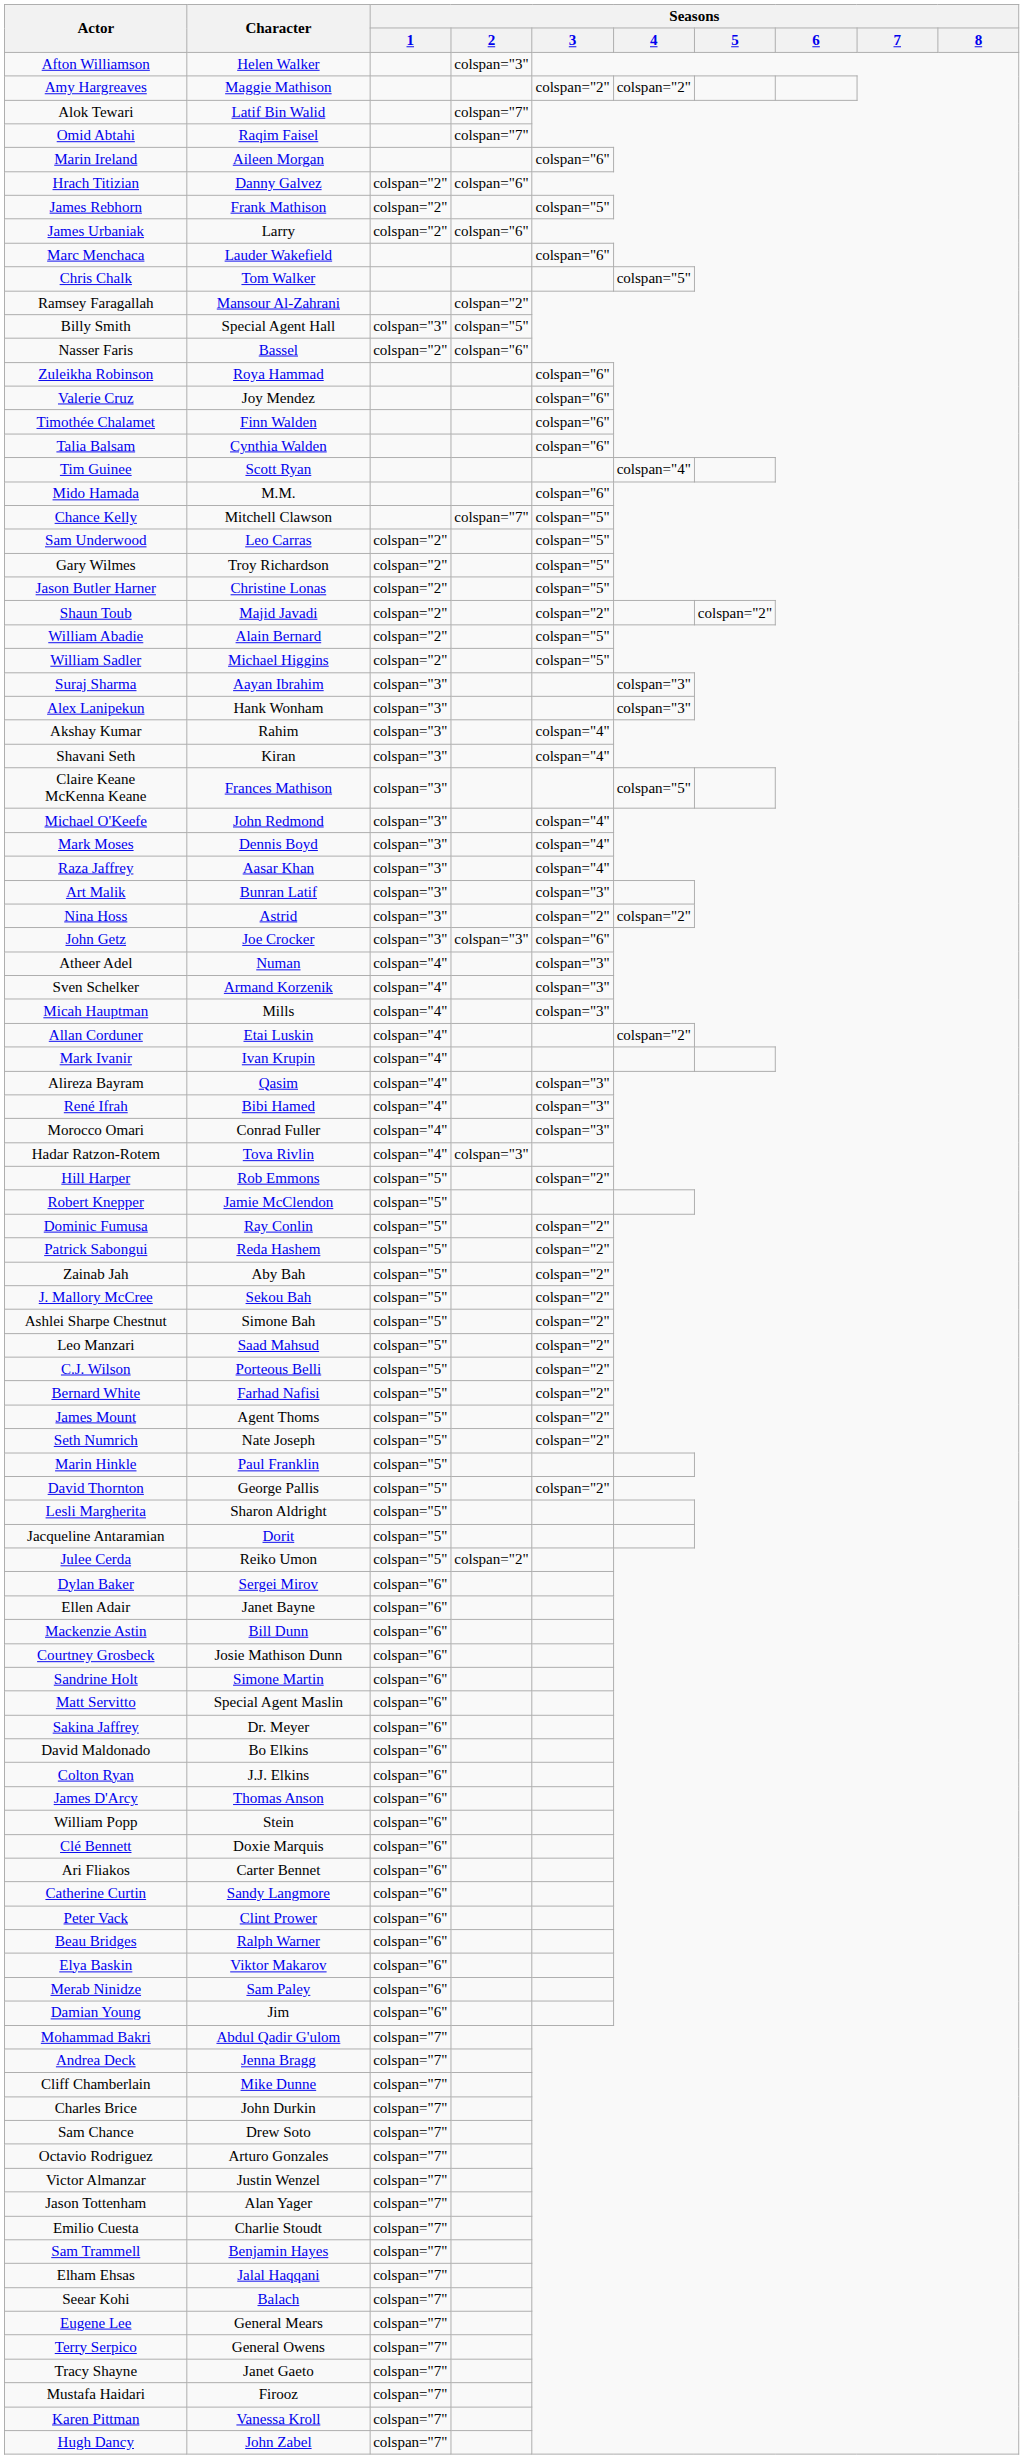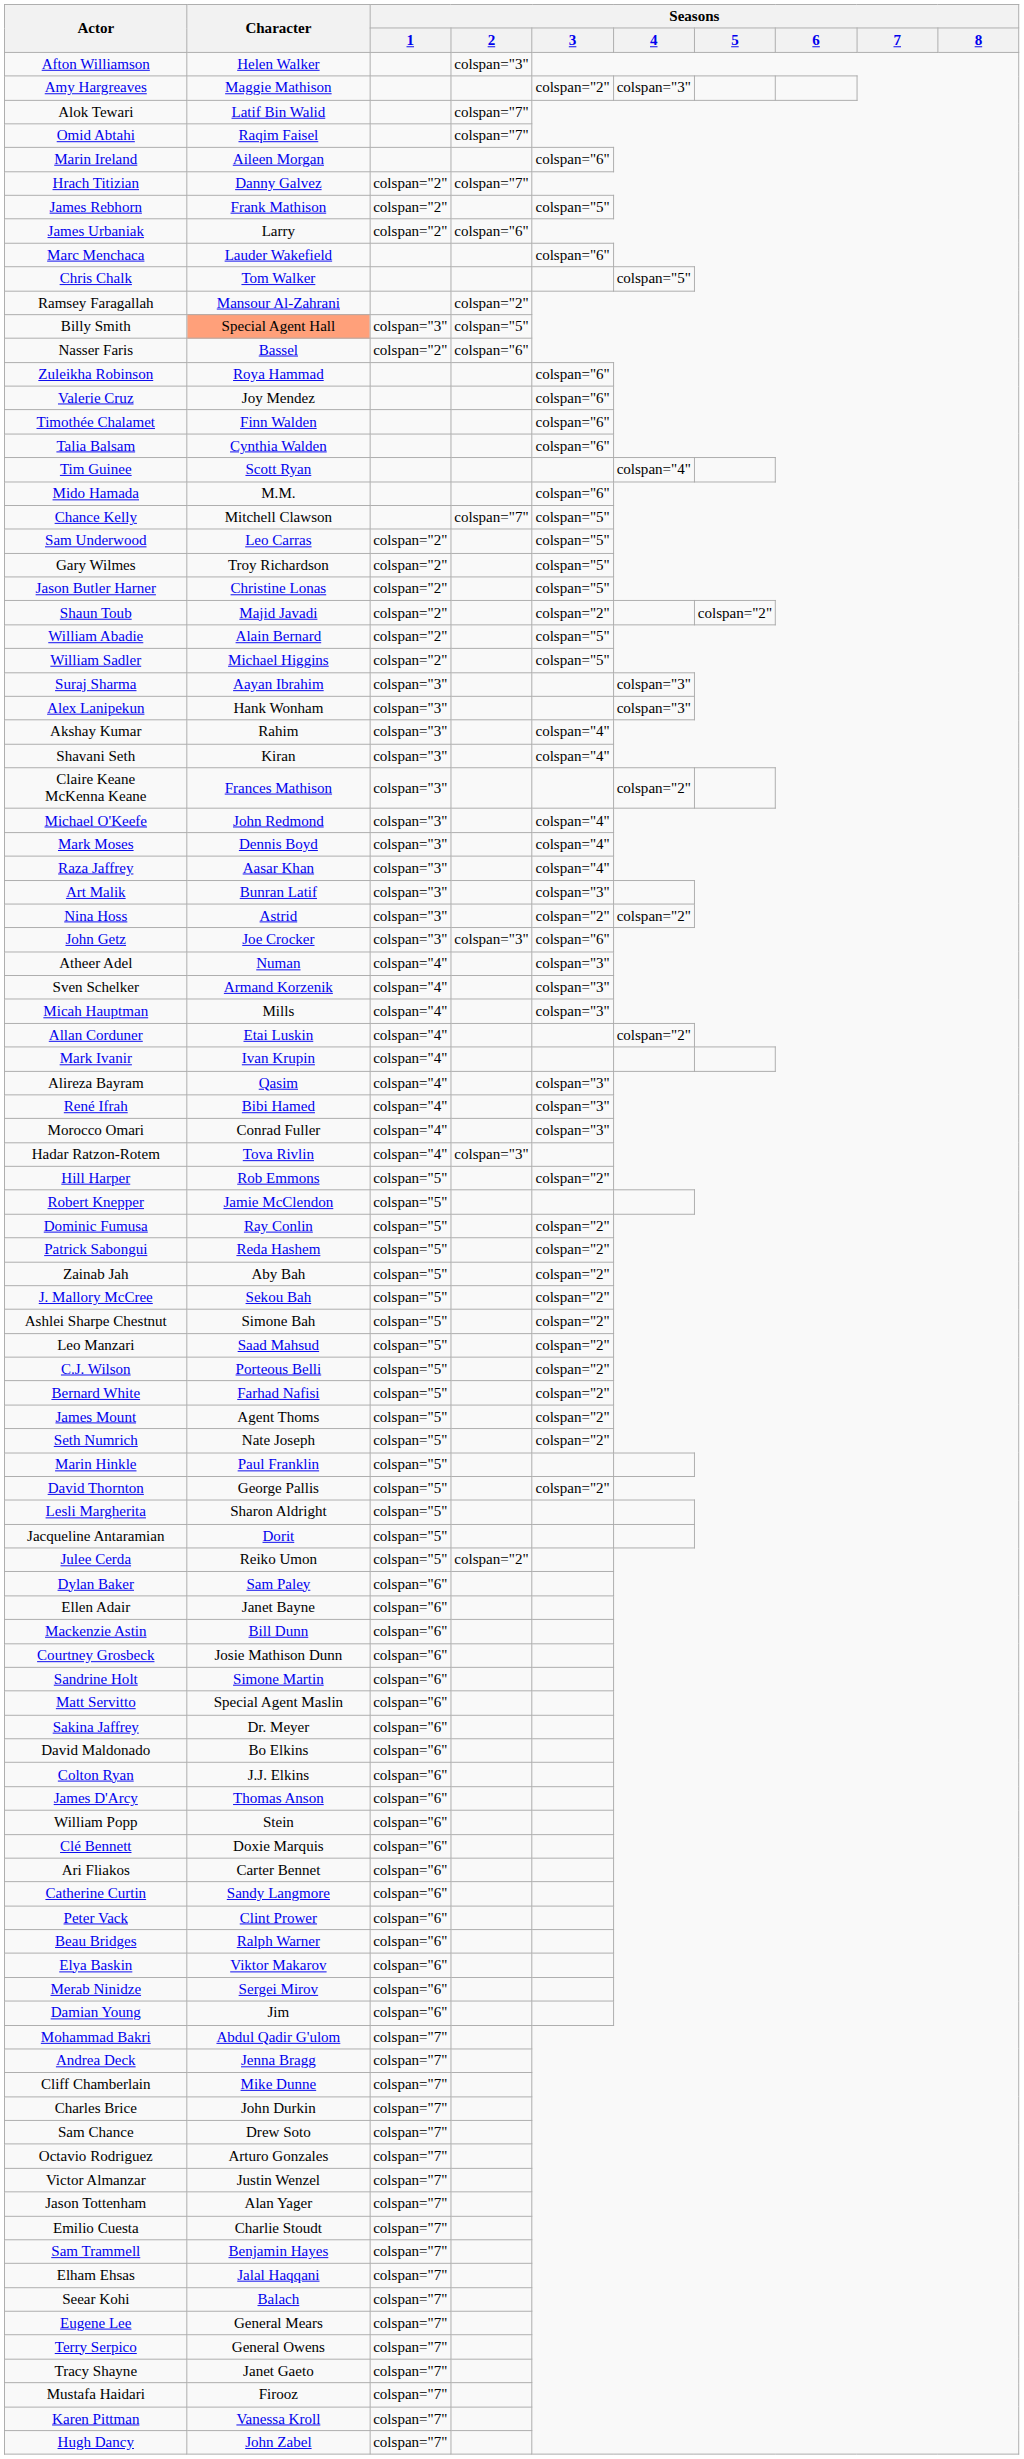Amy Hargreaves | Seasons / 4: colspan="2" -> colspan="3"
Hrach Titizian | Seasons / 2: colspan="6" -> colspan="7"
Billy Smith | Character: no background -> lightsalmon background
Claire Keane McKenna Keane | Seasons / 4: colspan="5" -> colspan="2"
Dylan Baker | Character: Sergei Mirov -> Sam Paley
Merab Ninidze | Character: Sam Paley -> Sergei Mirov
